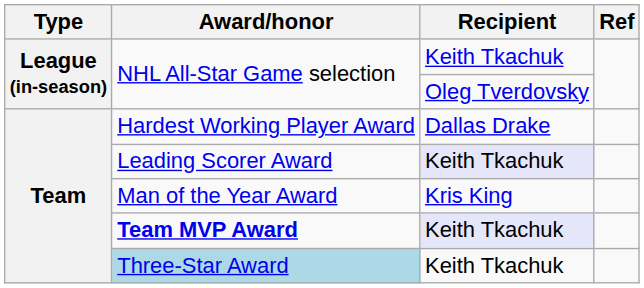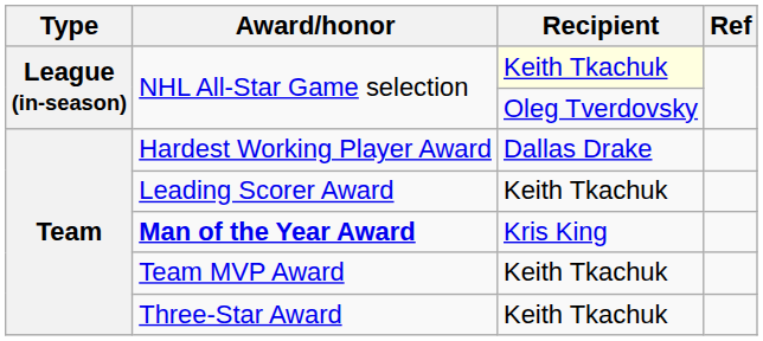NHL All-Star Game selection / Keith Tkachuk | Recipient: no background -> lightyellow background
Leading Scorer Award | Recipient: lavender background -> no background
Man of the Year Award | Award/honor: normal -> bold
Team MVP Award | Award/honor: bold -> normal
Team MVP Award | Recipient: lavender background -> no background
Three-Star Award | Award/honor: lightblue background -> no background
